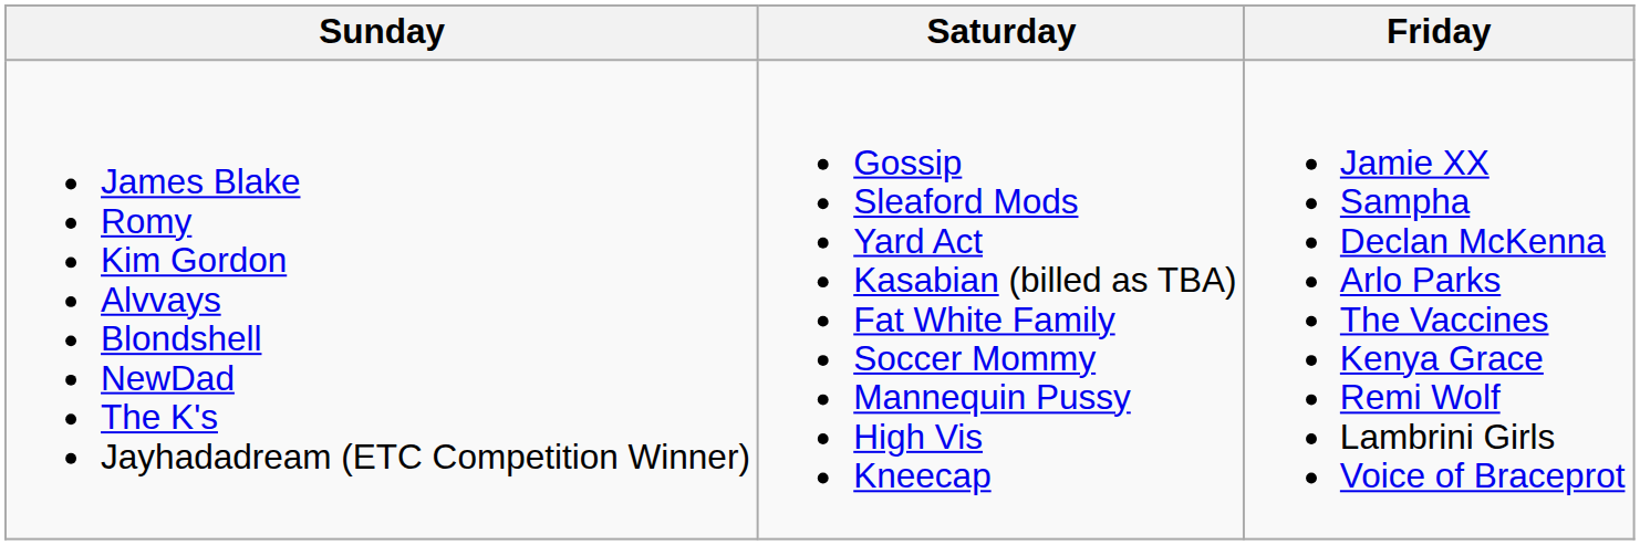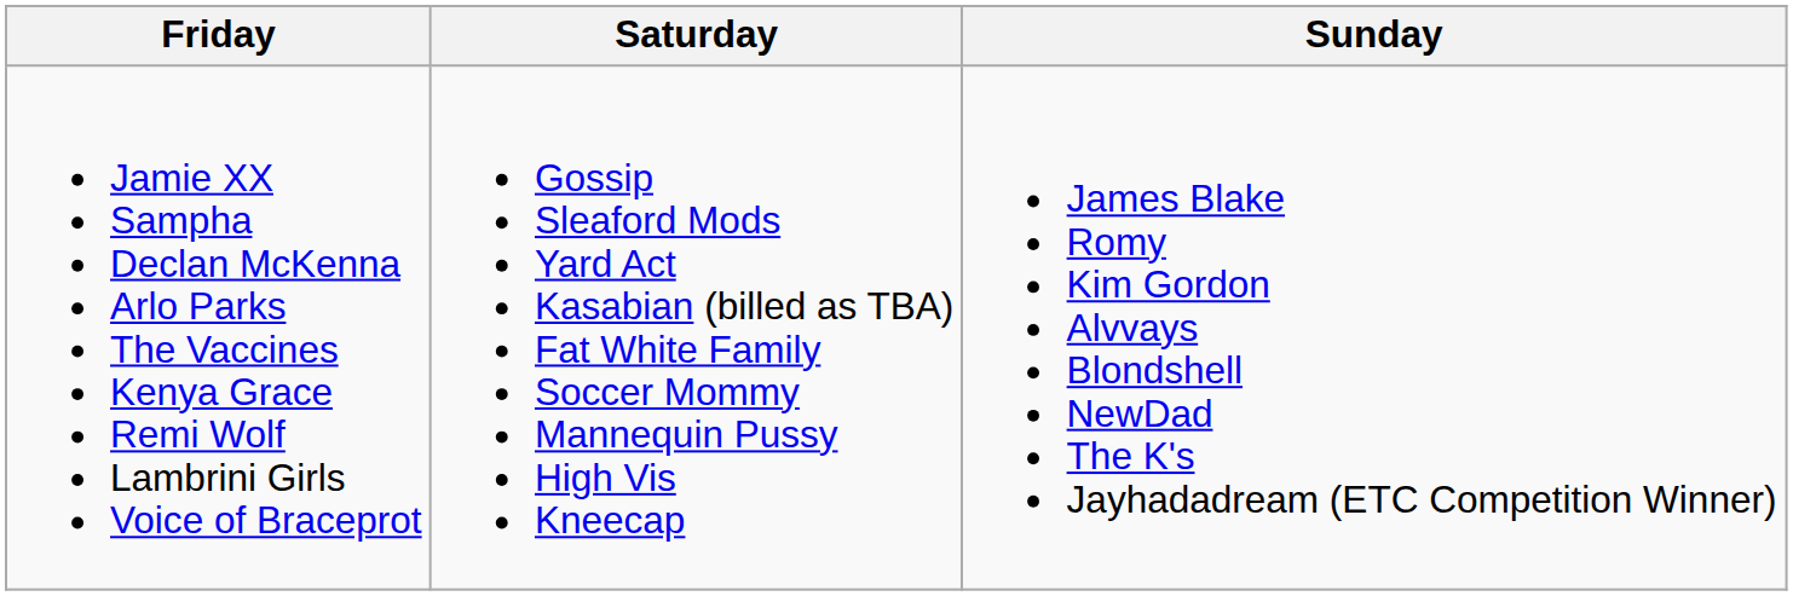columns swapped: Friday <-> Sunday
